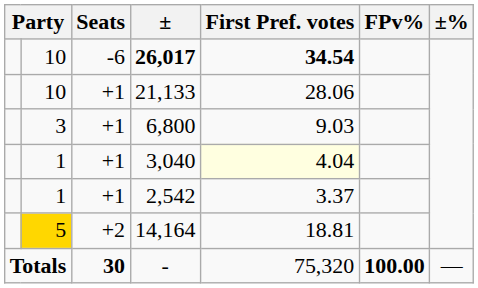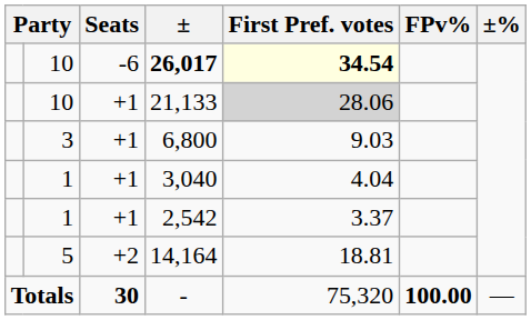26,017 | First Pref. votes: no background -> lightyellow background
21,133 | First Pref. votes: no background -> lightgrey background
3,040 | First Pref. votes: lightyellow background -> no background
14,164 | column 2: gold background -> no background
